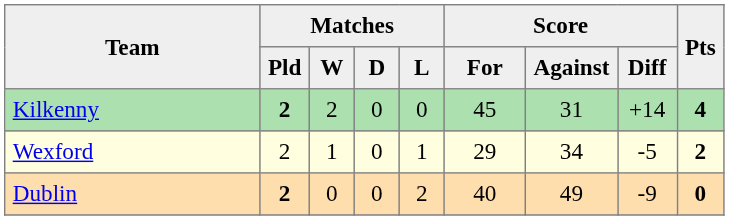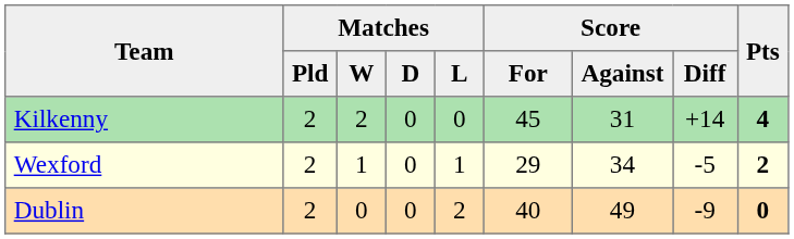Kilkenny | Matches / Pld: bold -> normal
Dublin | Matches / Pld: bold -> normal
